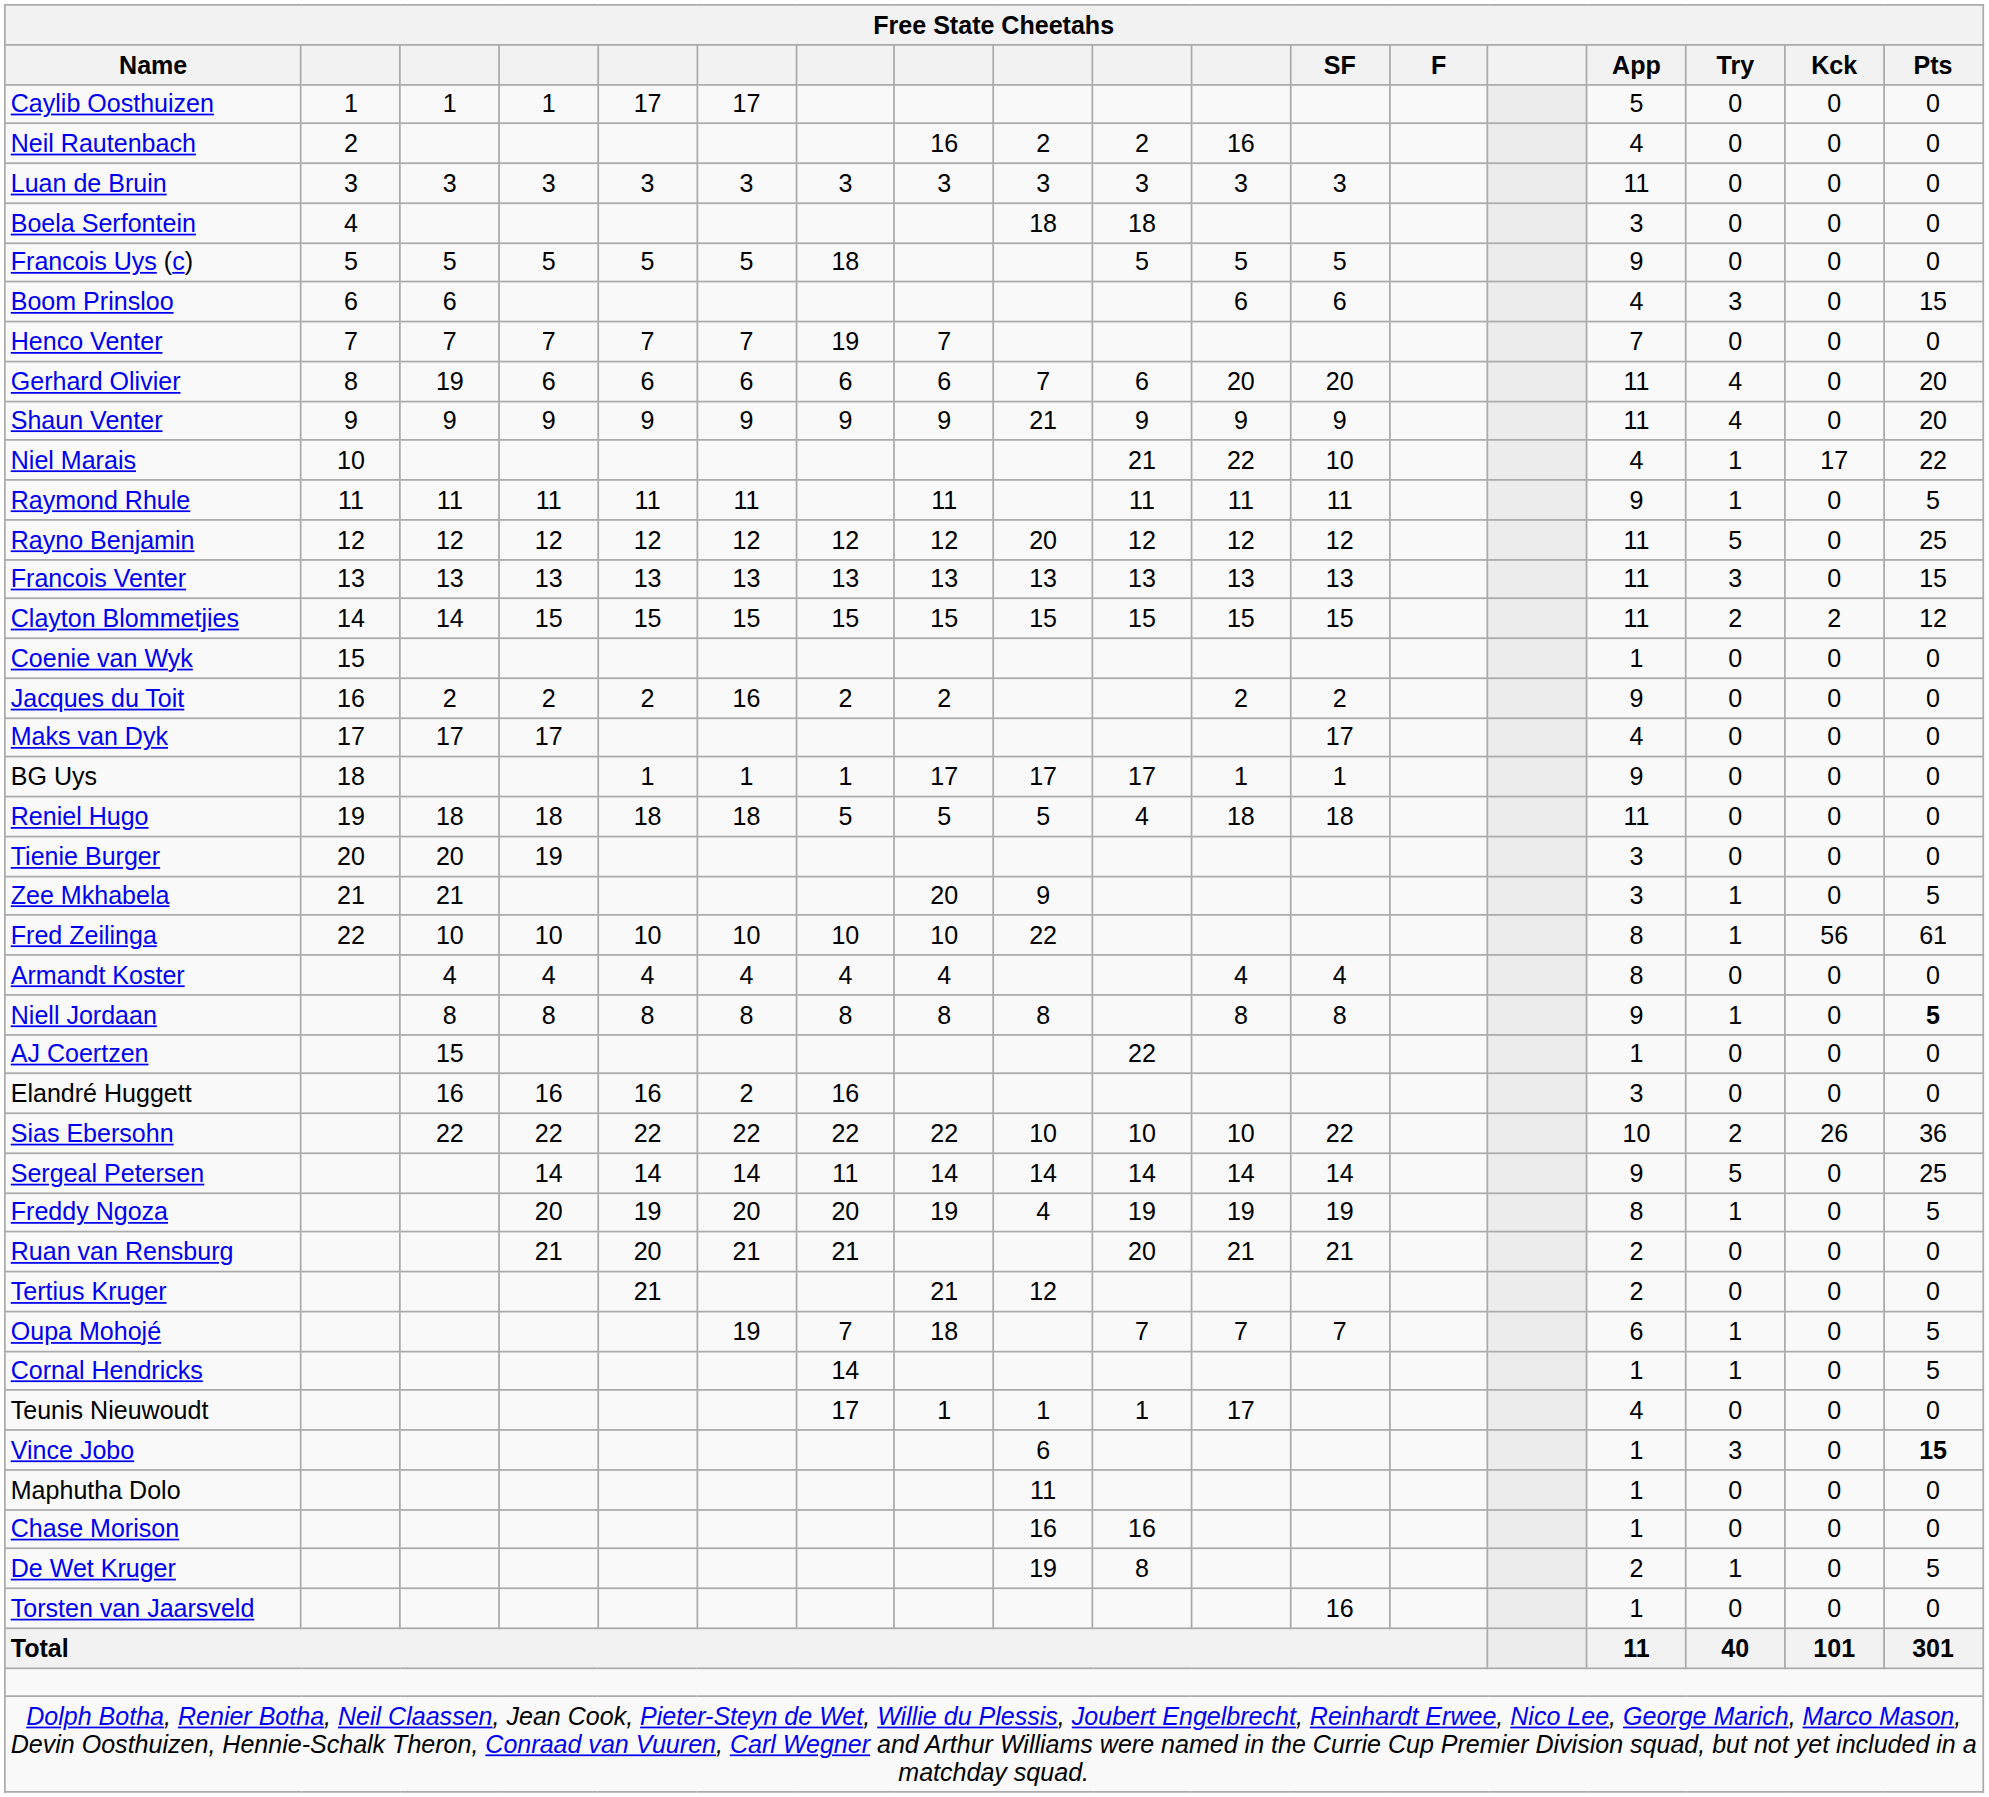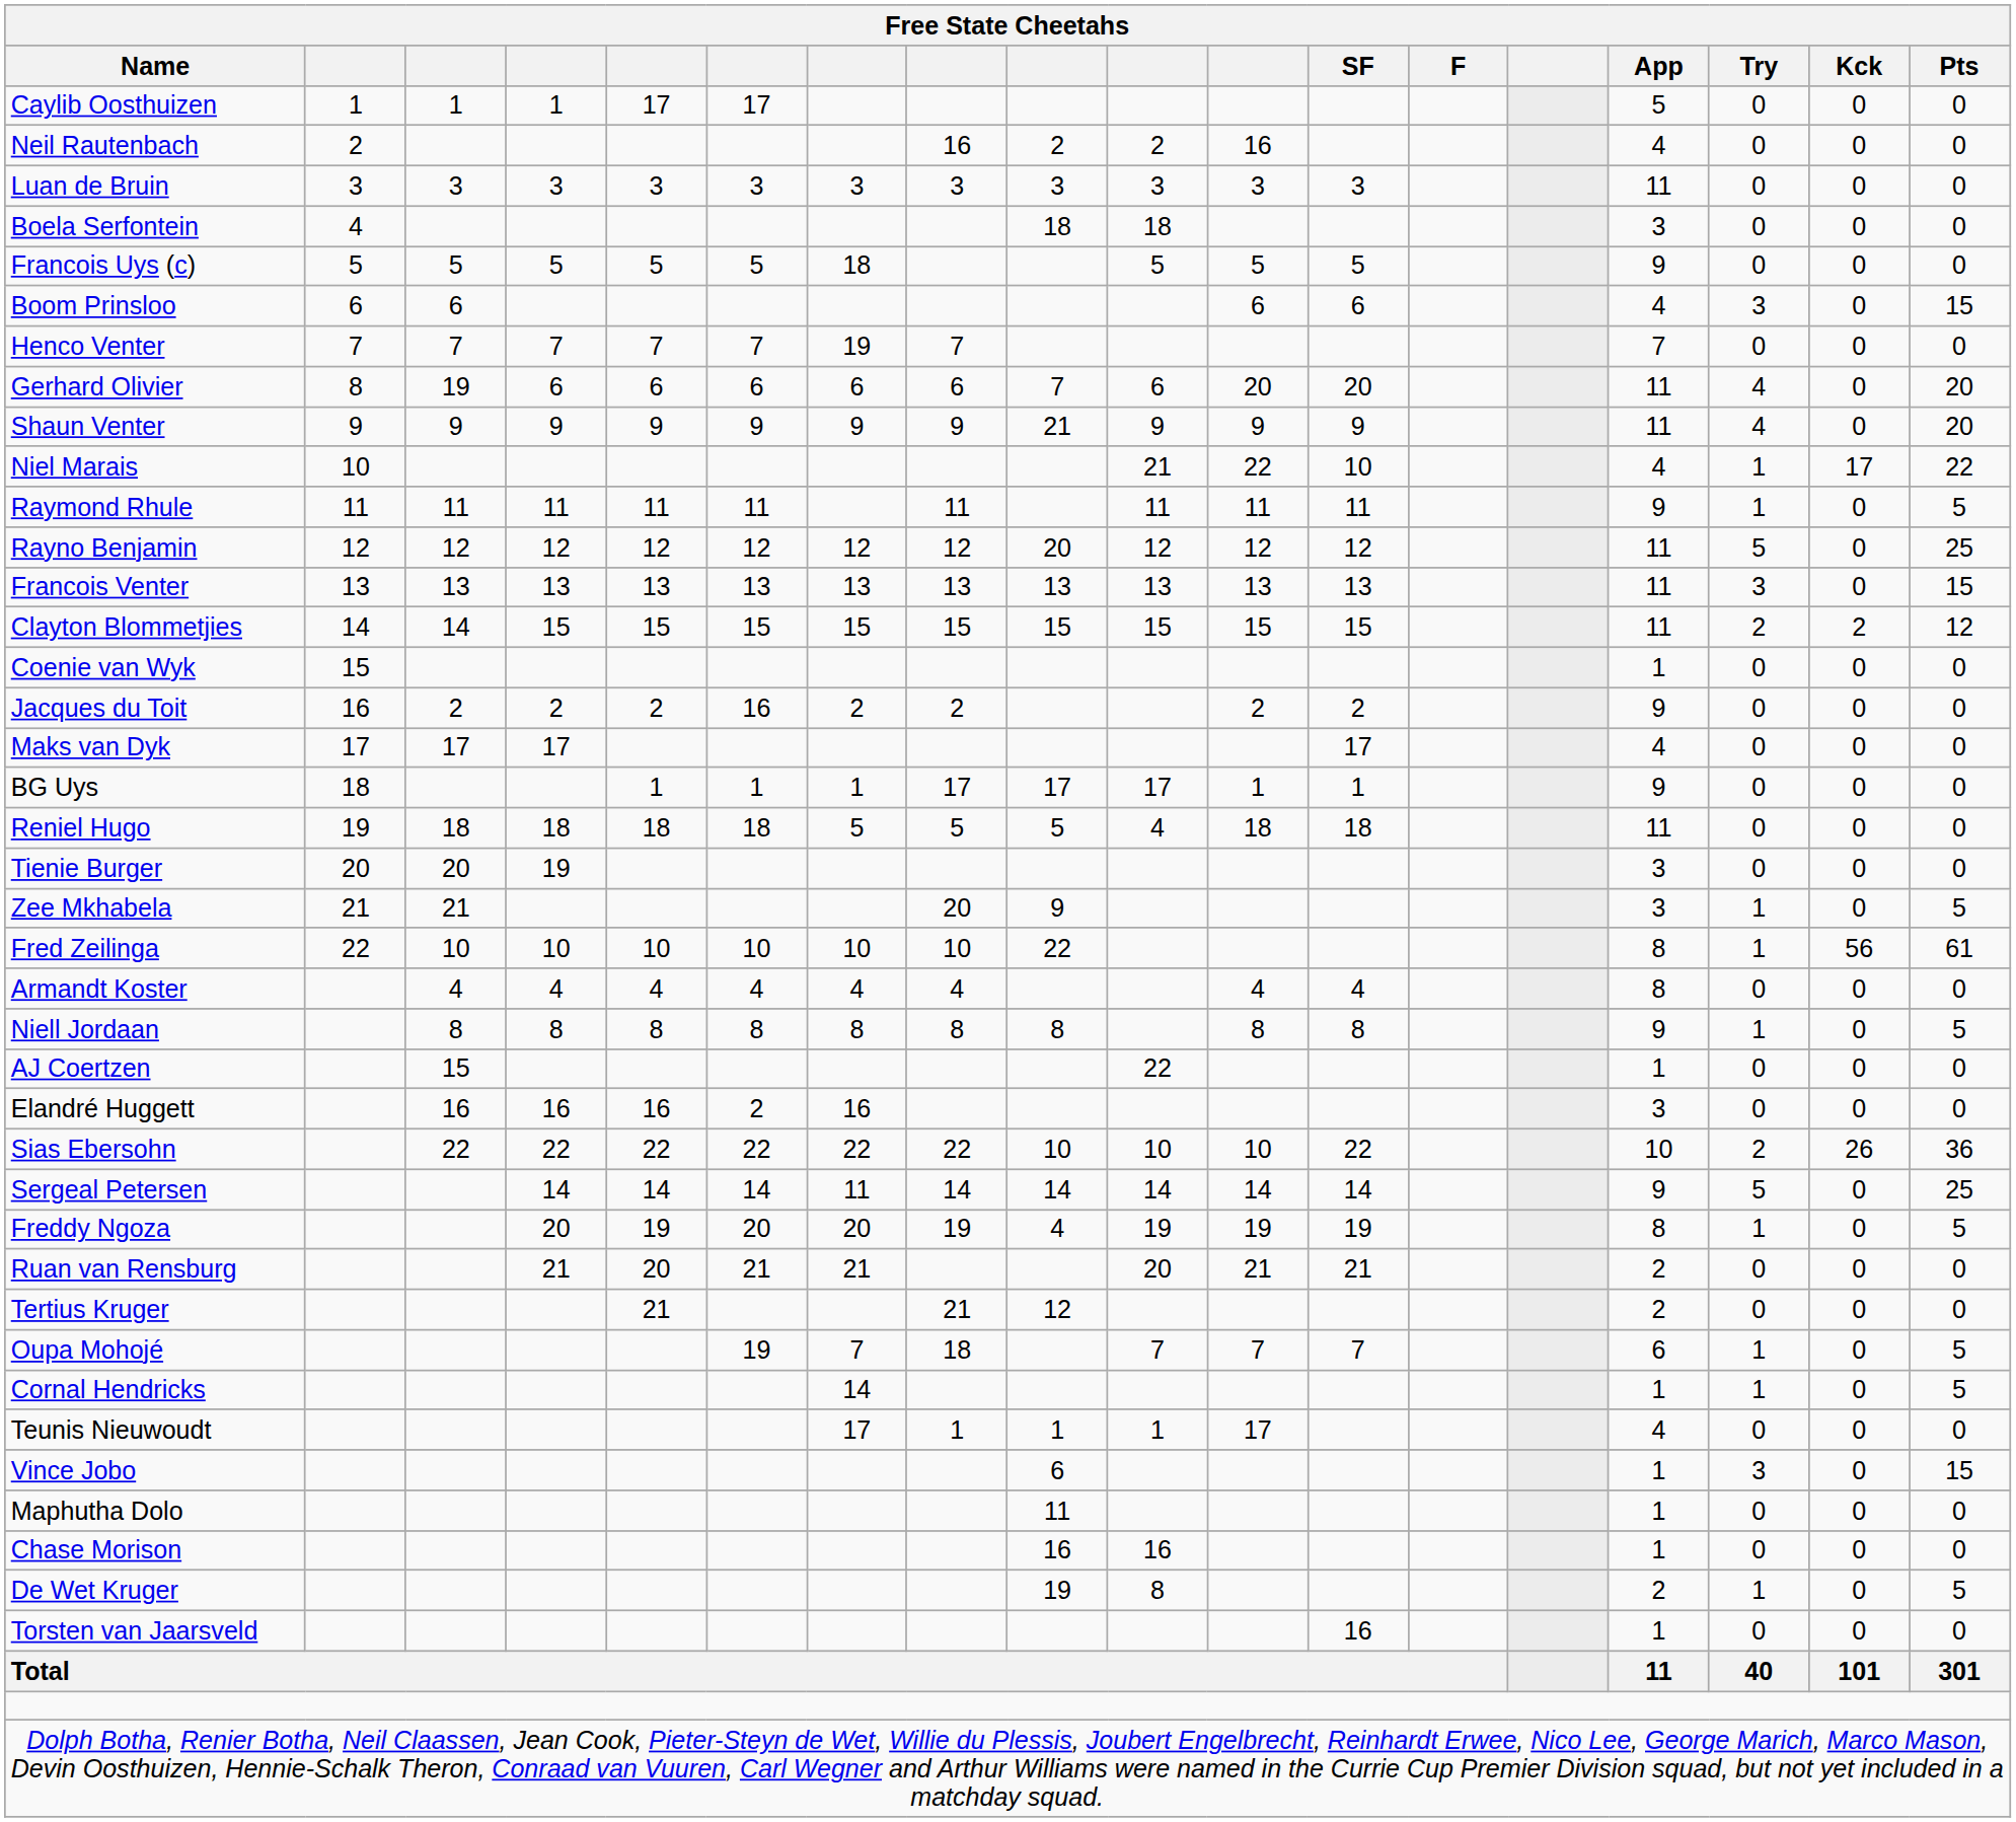Niell Jordaan | Pts: bold -> normal
Vince Jobo | Pts: bold -> normal
